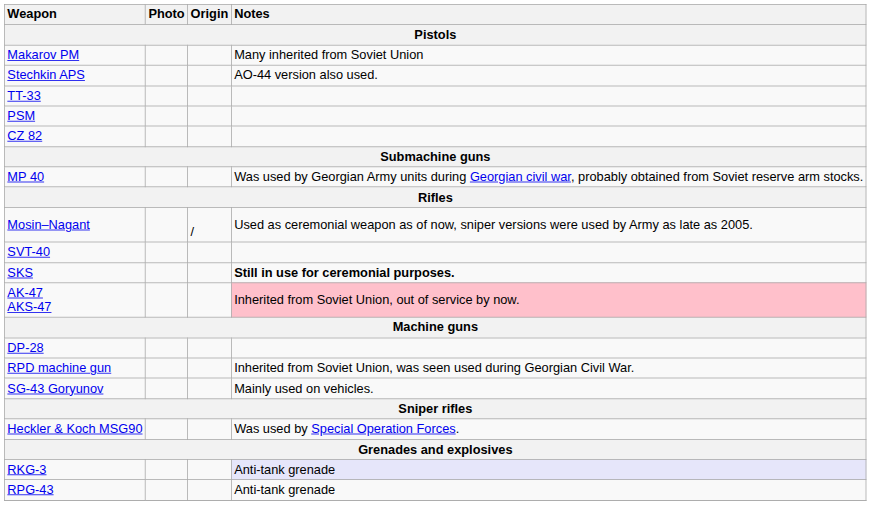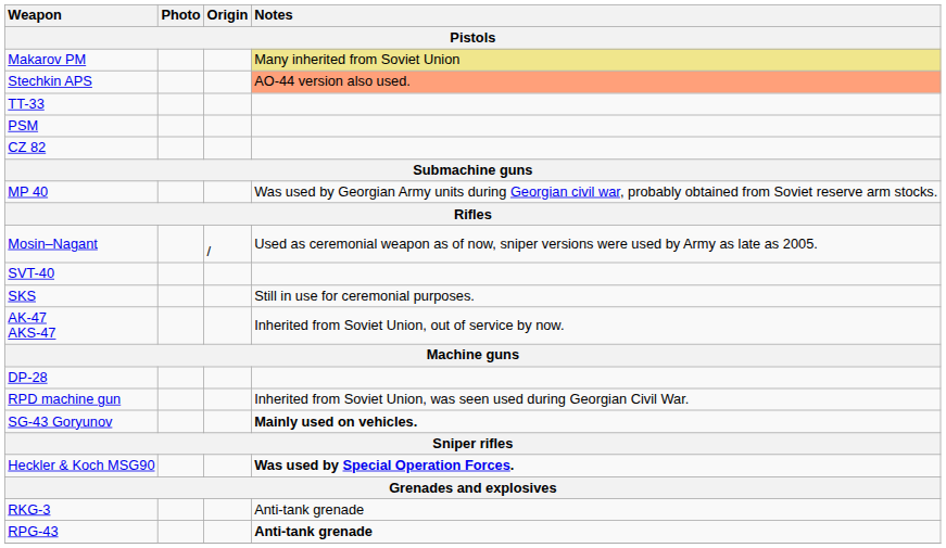Makarov PM | Notes: no background -> khaki background
Stechkin APS | Notes: no background -> lightsalmon background
SKS | Notes: bold -> normal
AK-47 AKS-47 | Notes: pink background -> no background
SG-43 Goryunov | Notes: normal -> bold
Heckler & Koch MSG90 | Notes: normal -> bold
RKG-3 | Notes: lavender background -> no background
RPG-43 | Notes: normal -> bold
